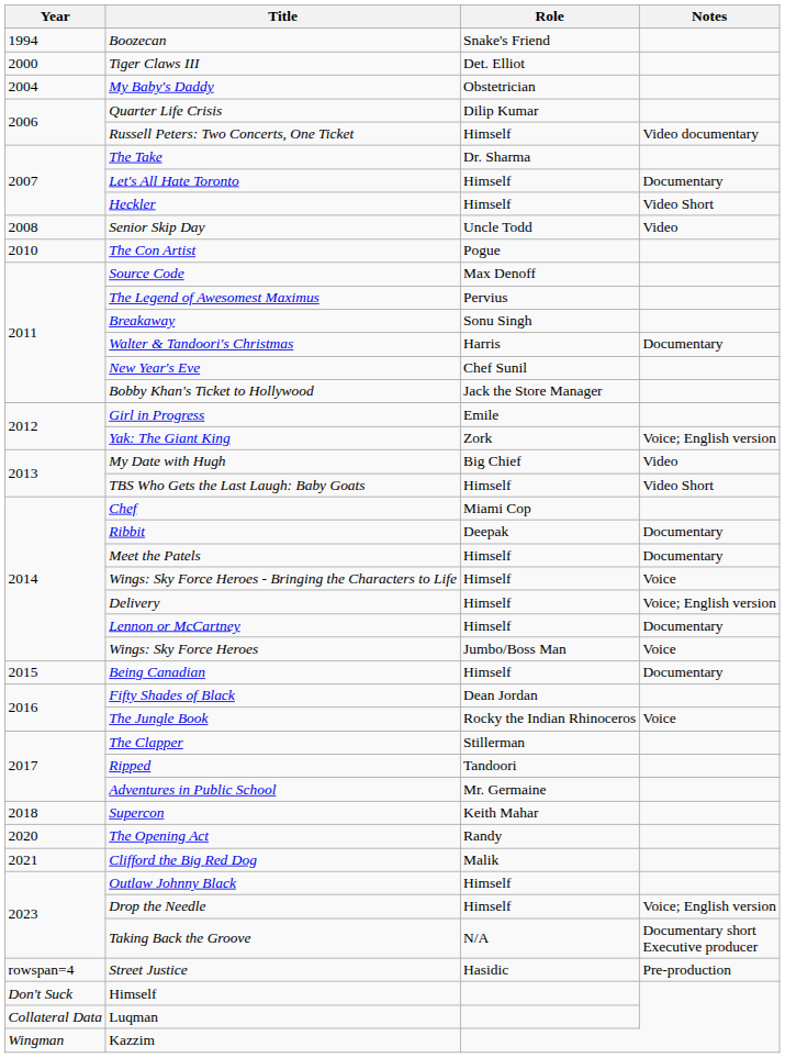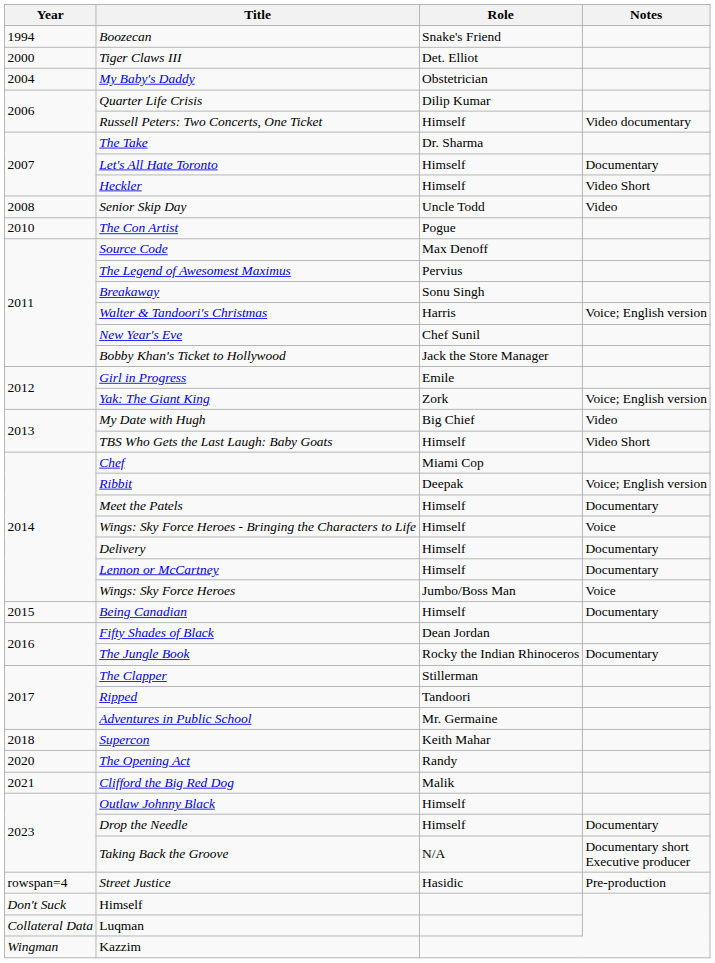Walter & Tandoori's Christmas | Notes: Documentary -> Voice; English version
Ribbit | Notes: Documentary -> Voice; English version
Delivery | Notes: Voice; English version -> Documentary
The Jungle Book | Notes: Voice -> Documentary
Drop the Needle | Notes: Voice; English version -> Documentary
